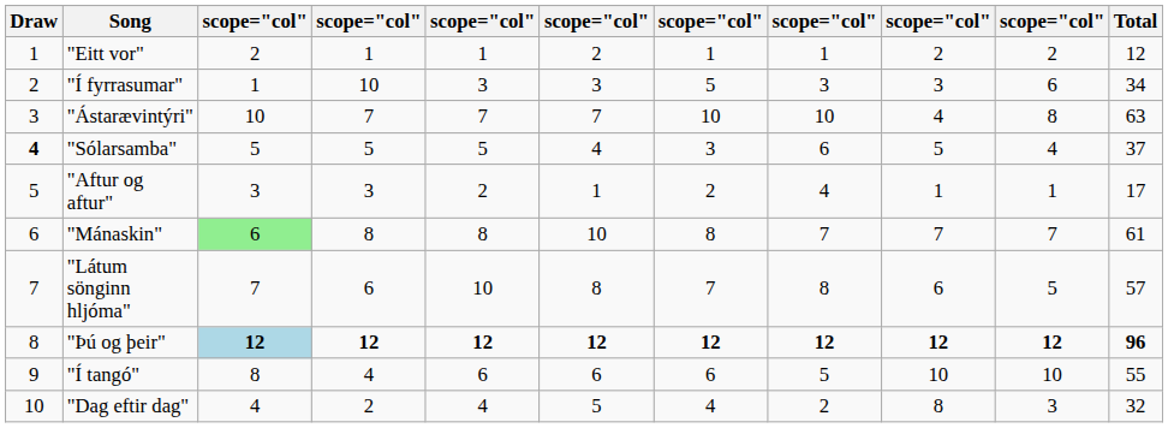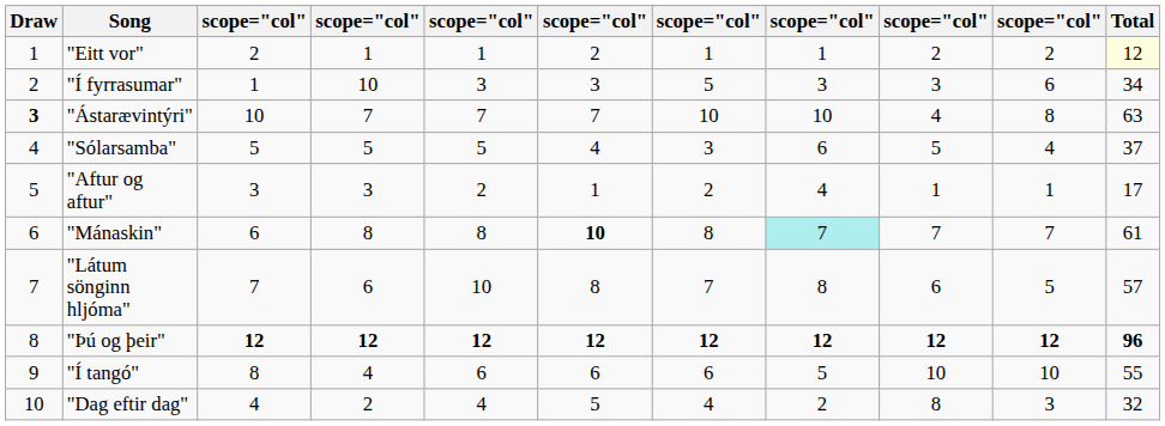"Eitt vor" | Total: no background -> lightyellow background
"Ástarævintýri" | Draw: normal -> bold
"Sólarsamba" | Draw: bold -> normal
"Mánaskin" | column 3: lightgreen background -> no background
"Mánaskin" | column 6: normal -> bold
"Mánaskin" | column 8: no background -> paleturquoise background
"Þú og þeir" | column 3: lightblue background -> no background
